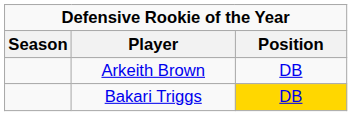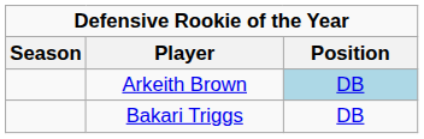Arkeith Brown | Position: no background -> lightblue background
Bakari Triggs | Position: gold background -> no background
